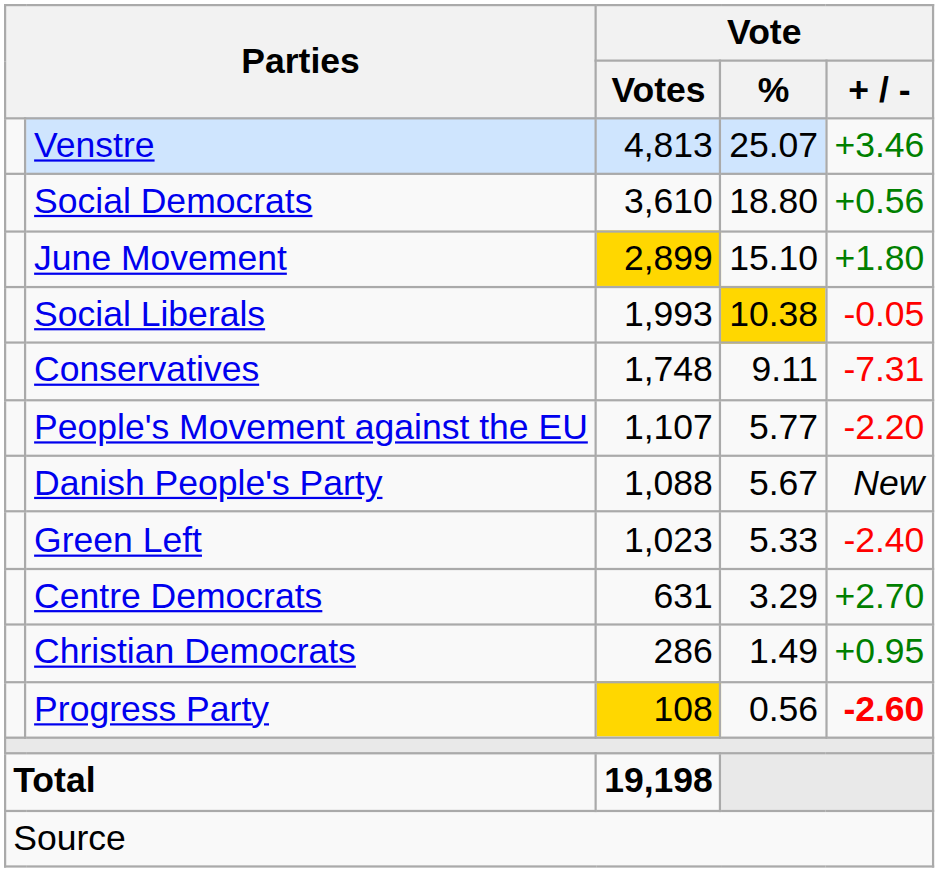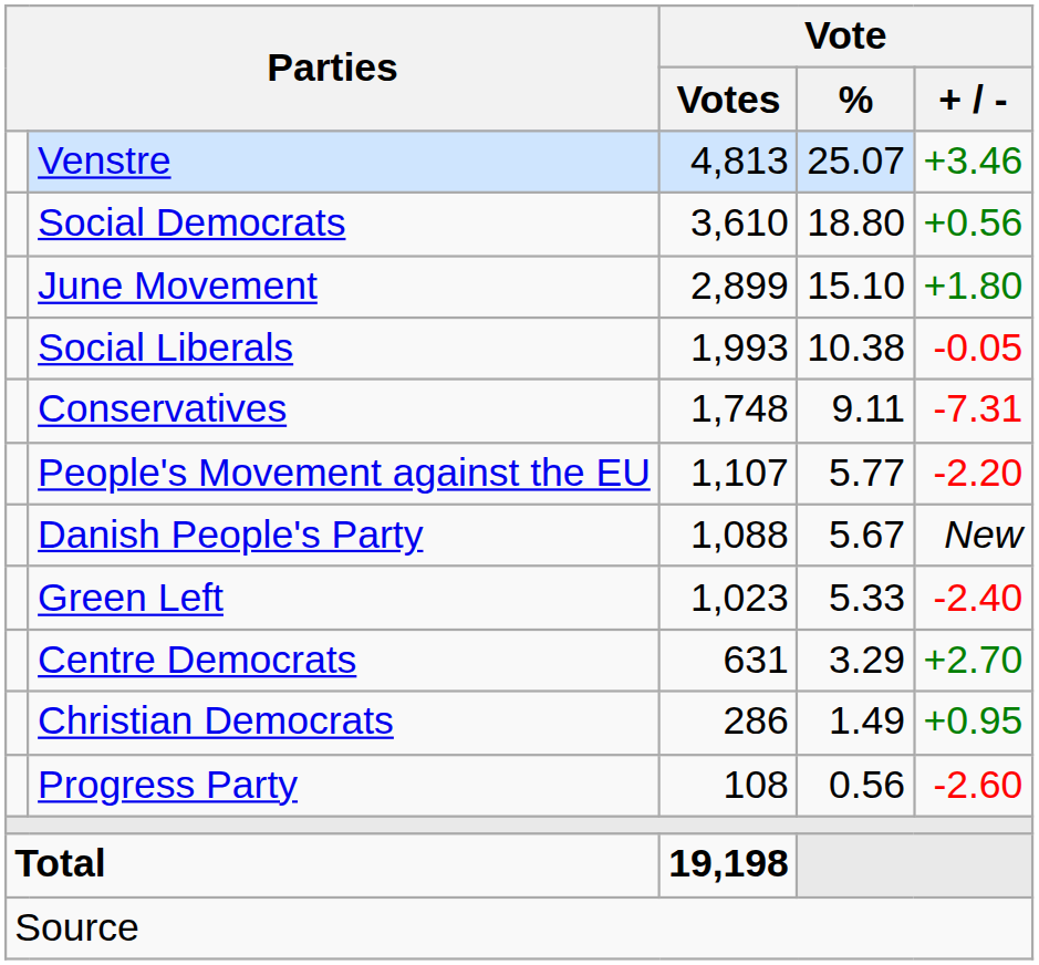June Movement | Vote / Votes: gold background -> no background
Social Liberals | Vote / %: gold background -> no background
Progress Party | Vote / Votes: gold background -> no background
Progress Party | Vote / + / -: bold -> normal
